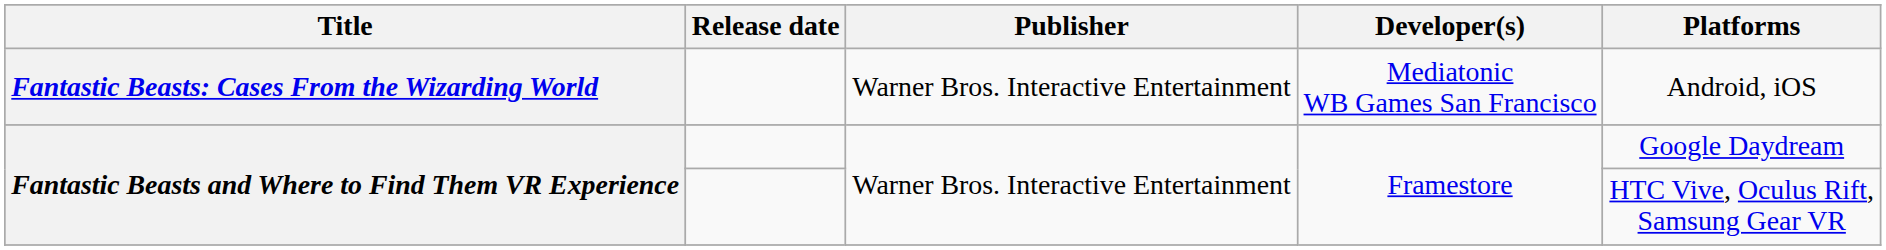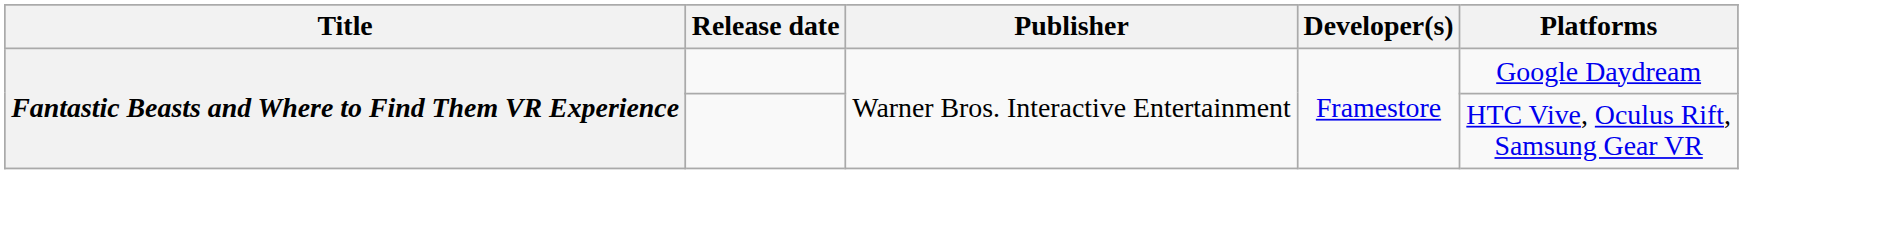- row: Fantastic Beasts: Cases From the Wizarding World | Warner Bros. Interactive Entertainment | Mediatonic WB Games San Francisco | Android, iOS
